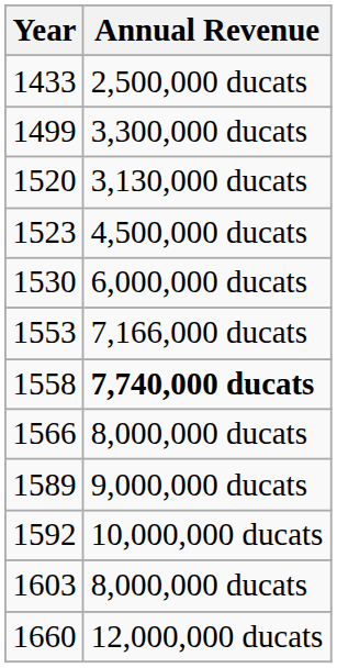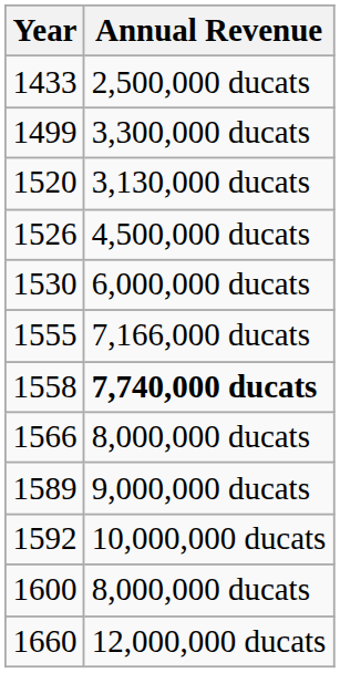row 5 | Year: 1523 -> 1526
row 7 | Year: 1553 -> 1555
row 12 | Year: 1603 -> 1600
